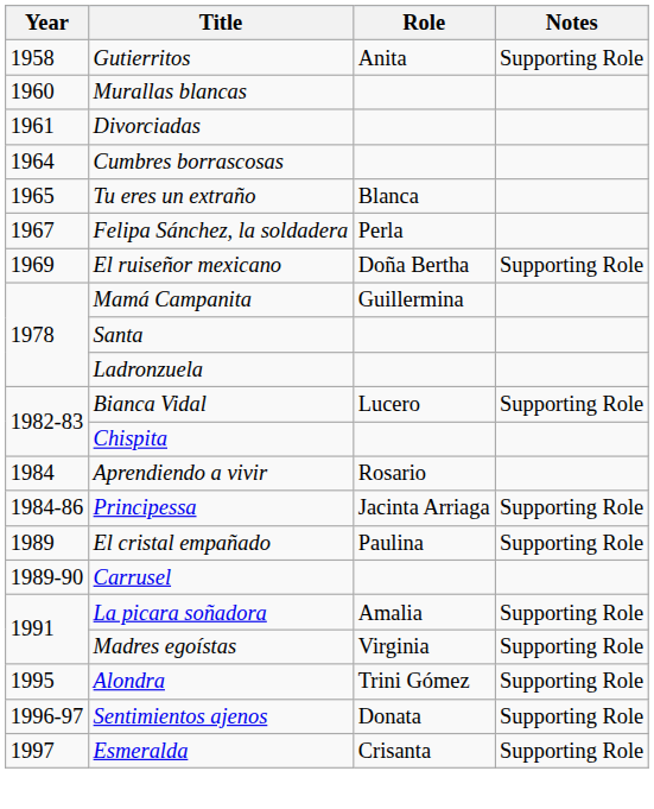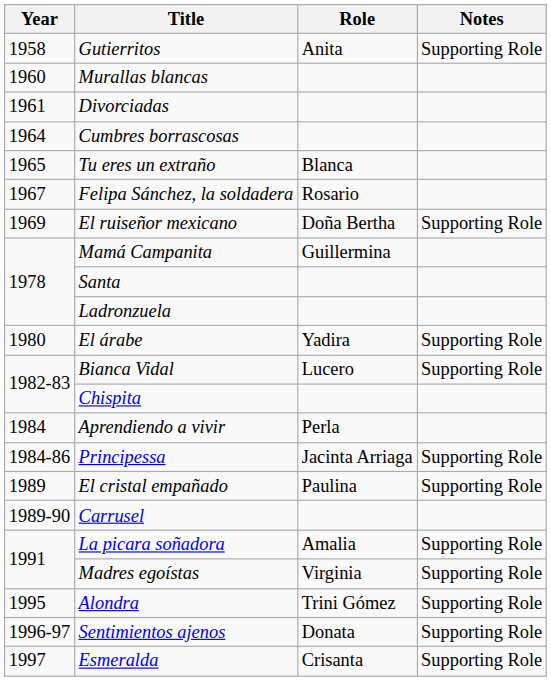Felipa Sánchez, la soldadera | Role: Perla -> Rosario
+ row: 1980 | El árabe | Yadira | Supporting Role
Aprendiendo a vivir | Role: Rosario -> Perla
